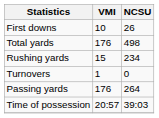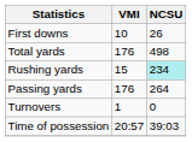Rushing yards | NCSU: no background -> paleturquoise background
rows swapped: Passing yards <-> Turnovers
